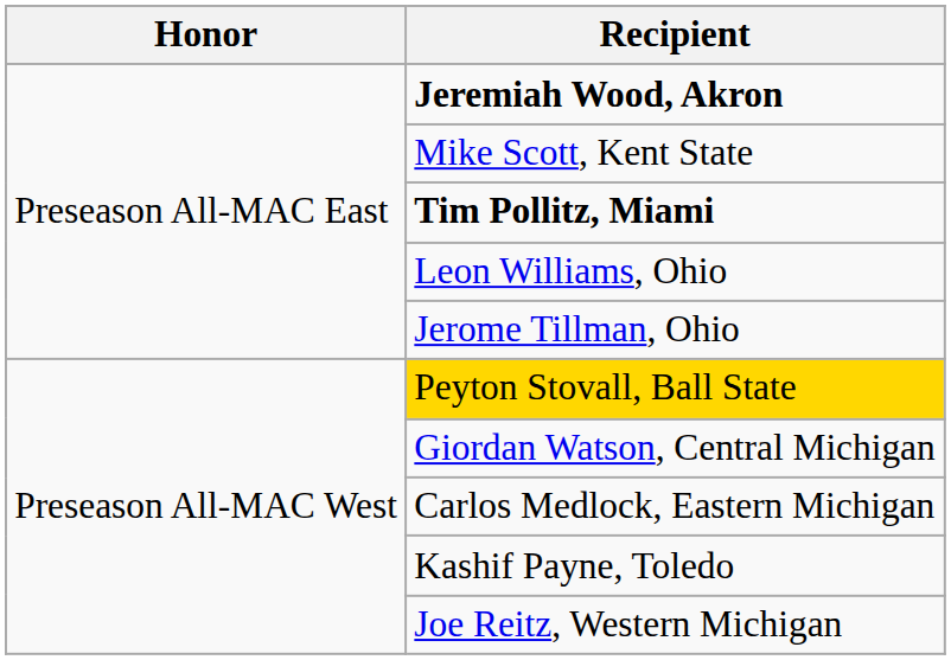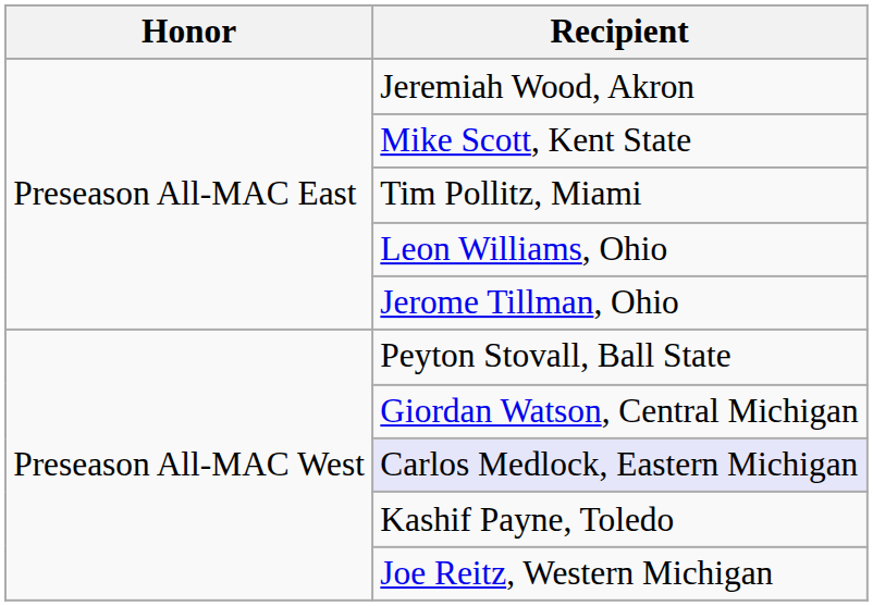row 2 | Recipient: bold -> normal
row 4 | Recipient: bold -> normal
row 7 | Recipient: gold background -> no background
row 9 | Recipient: no background -> lavender background
